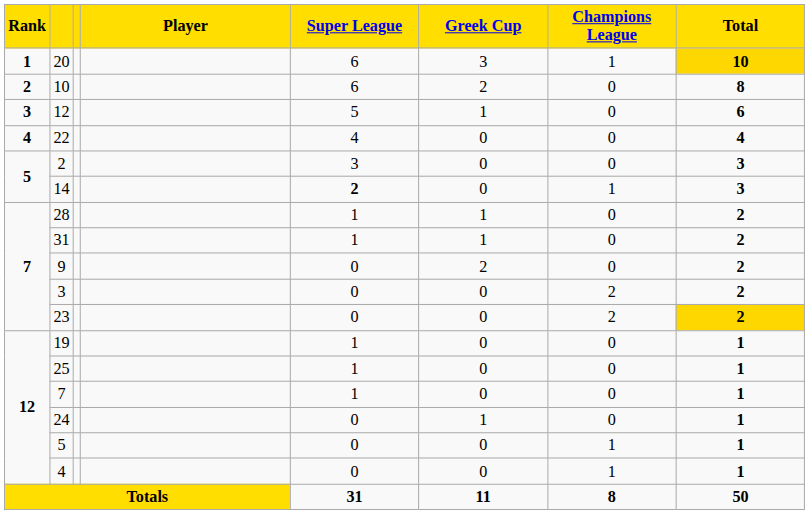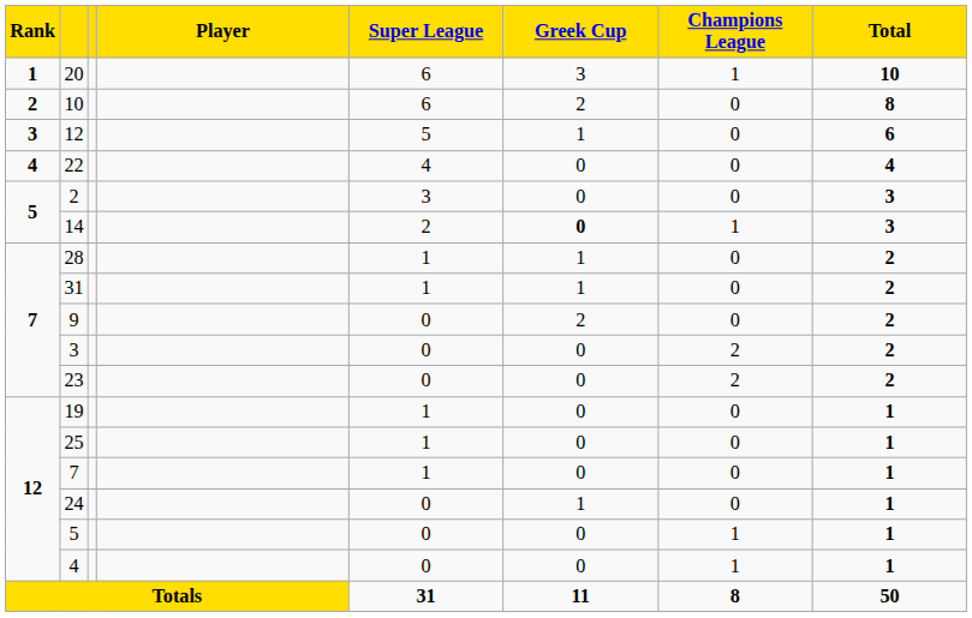20 | Total: gold background -> no background
14 | Super League: bold -> normal
14 | Greek Cup: normal -> bold
23 | Total: gold background -> no background
